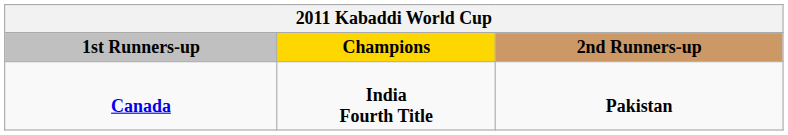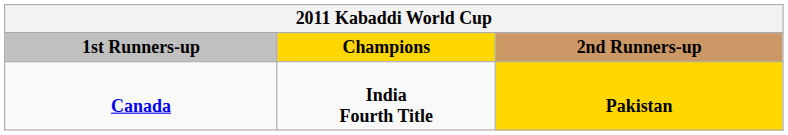Canada | 2nd Runners-up: no background -> gold background
